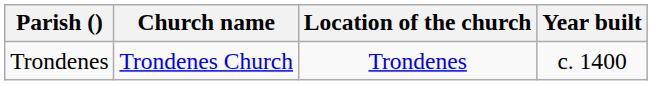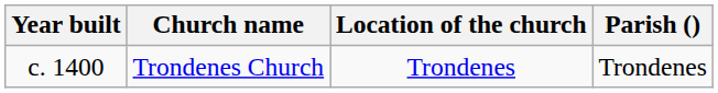columns swapped: Parish () <-> Year built
